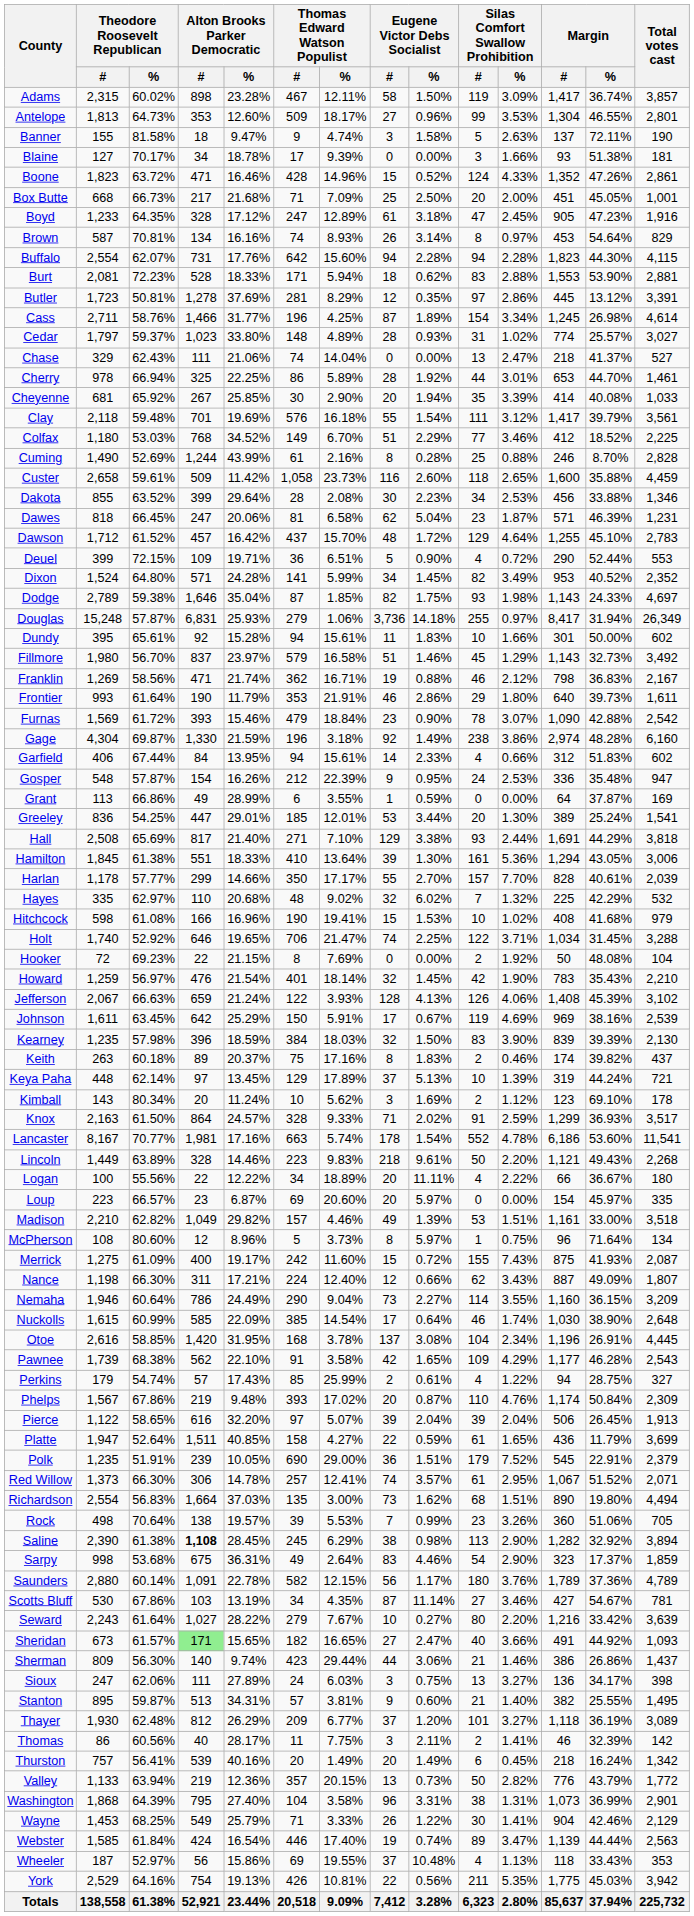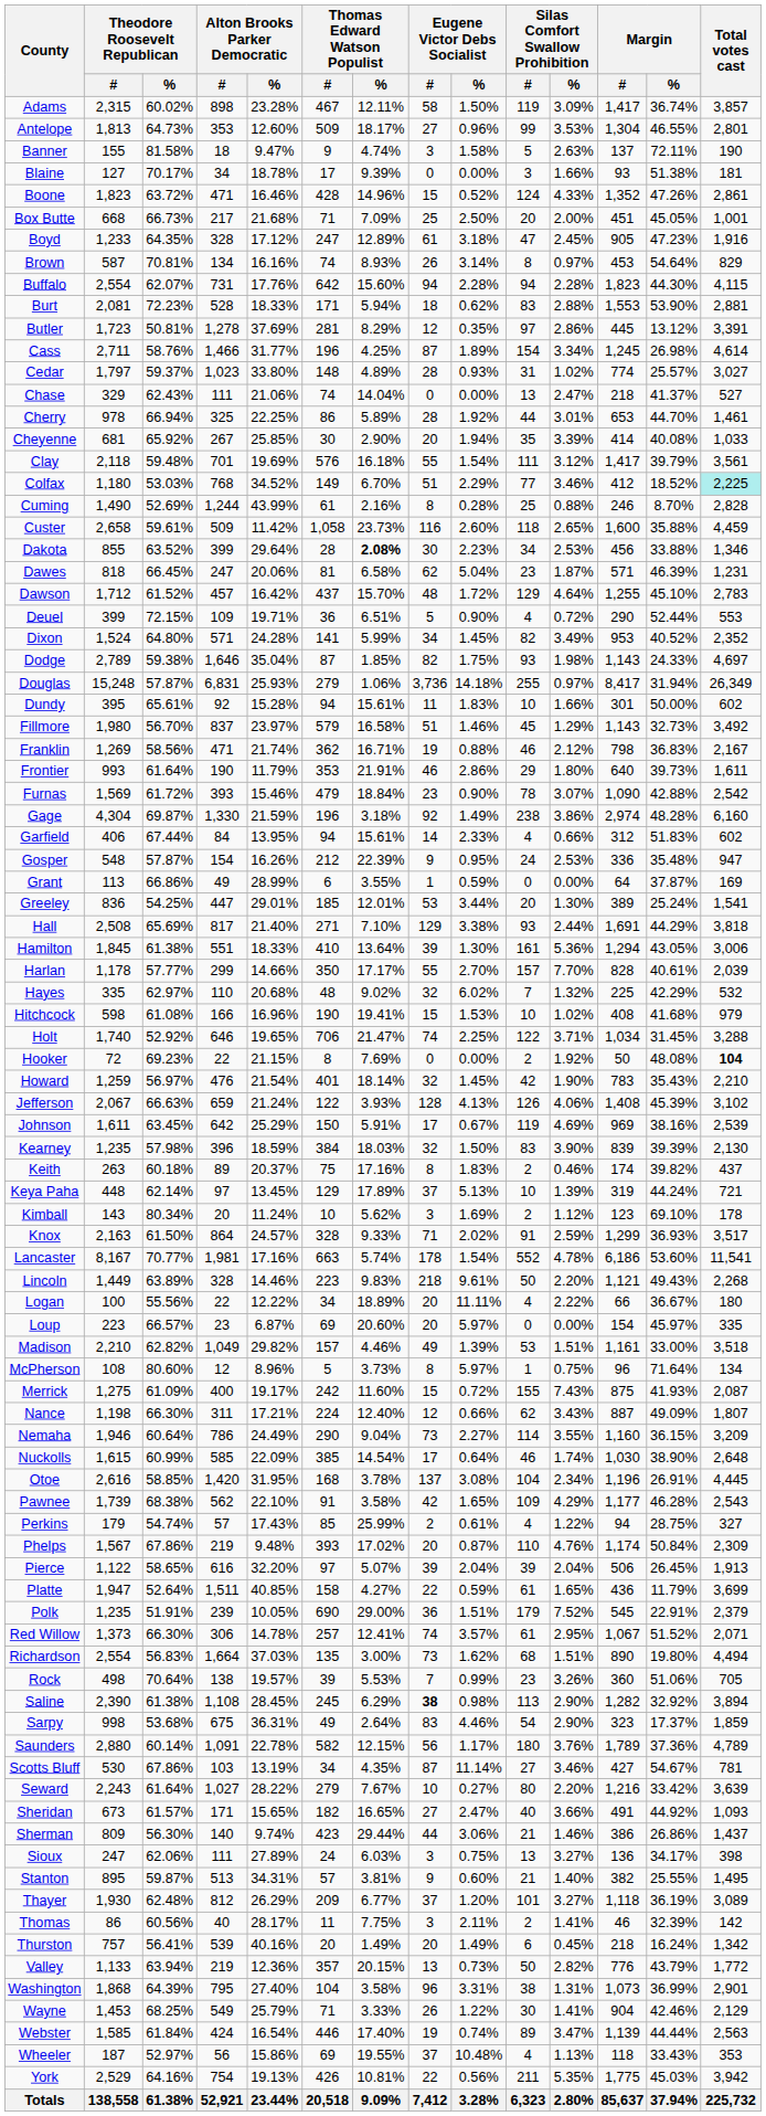Colfax | Total votes cast: no background -> paleturquoise background
Dakota | Thomas Edward Watson Populist / %: normal -> bold
Hooker | Total votes cast: normal -> bold
Saline | Alton Brooks Parker Democratic / #: bold -> normal
Saline | Eugene Victor Debs Socialist / #: normal -> bold
Sheridan | Alton Brooks Parker Democratic / #: lightgreen background -> no background
